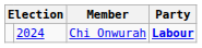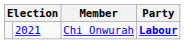Chi Onwurah | column 2: 2024 -> 2021
